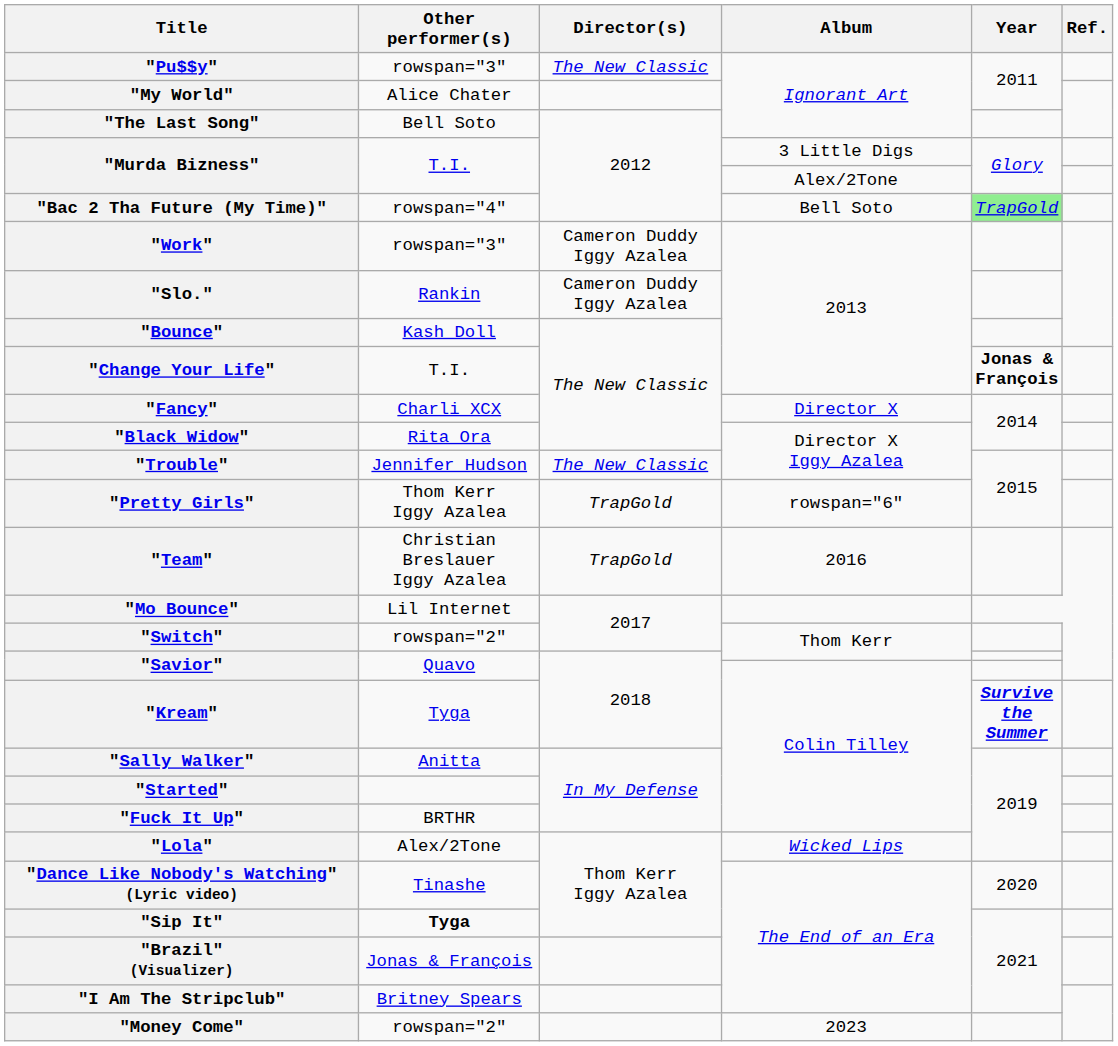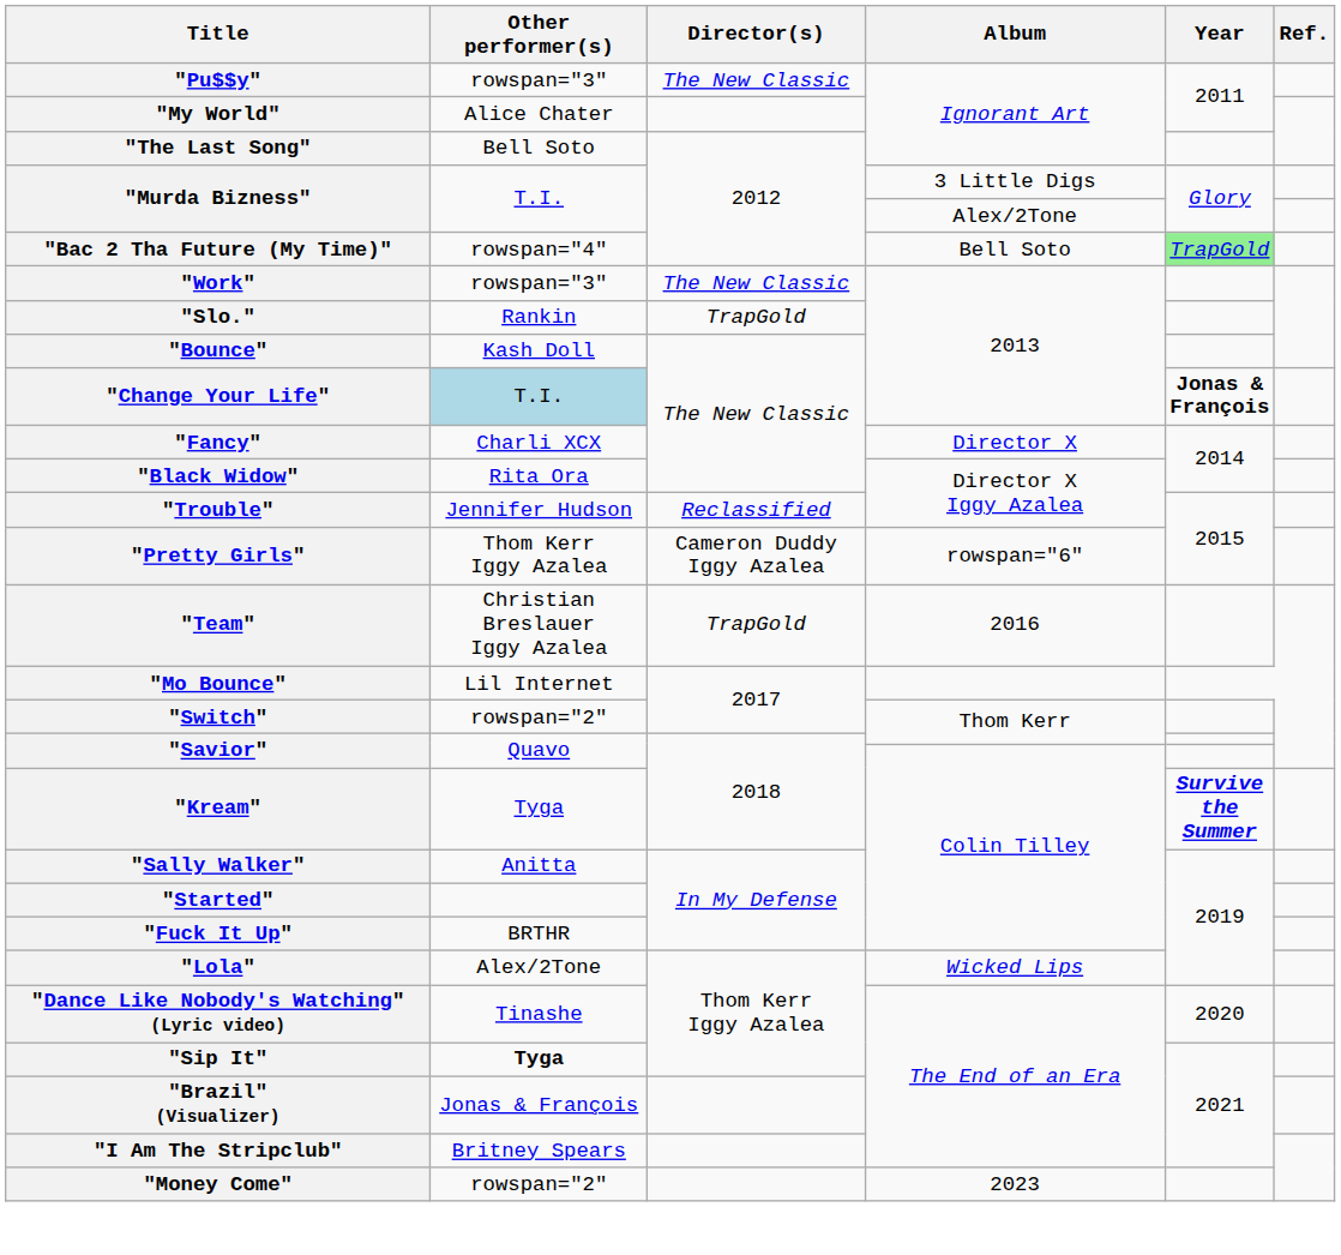"Work" | Director(s): Cameron Duddy Iggy Azalea -> The New Classic
"Slo." | Director(s): Cameron Duddy Iggy Azalea -> TrapGold
"Change Your Life" | Other performer(s): no background -> lightblue background
"Trouble" | Director(s): The New Classic -> Reclassified
"Pretty Girls" | Director(s): TrapGold -> Cameron Duddy Iggy Azalea
